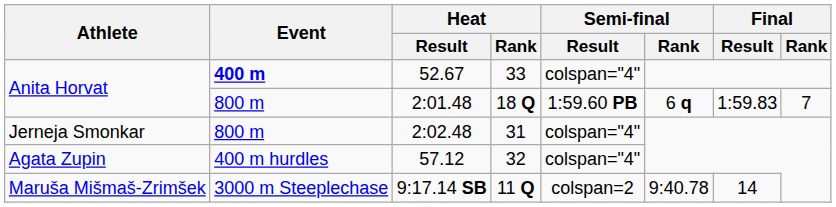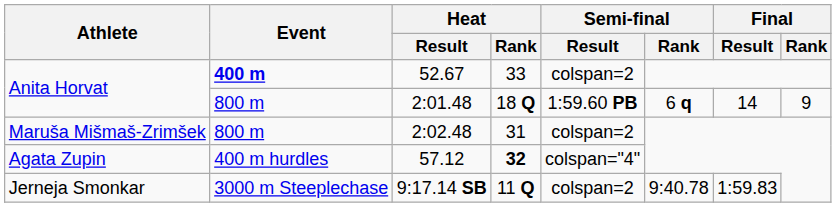52.67 | Semi-final / Result: colspan="4" -> colspan=2
2:01.48 | Final / Result: 1:59.83 -> 14
2:01.48 | Final / Rank: 7 -> 9
2:02.48 | Athlete: Jerneja Smonkar -> Maruša Mišmaš-Zrimšek
2:02.48 | Semi-final / Result: colspan="4" -> colspan=2
57.12 | Heat / Rank: normal -> bold
9:17.14 SB | Athlete: Maruša Mišmaš-Zrimšek -> Jerneja Smonkar
9:17.14 SB | Final / Result: 14 -> 1:59.83
